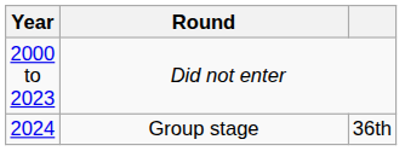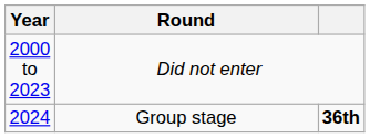2024 | column 3: normal -> bold
